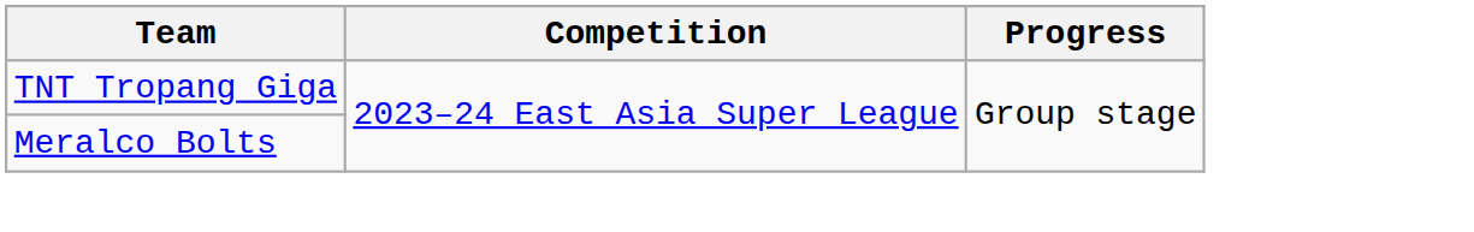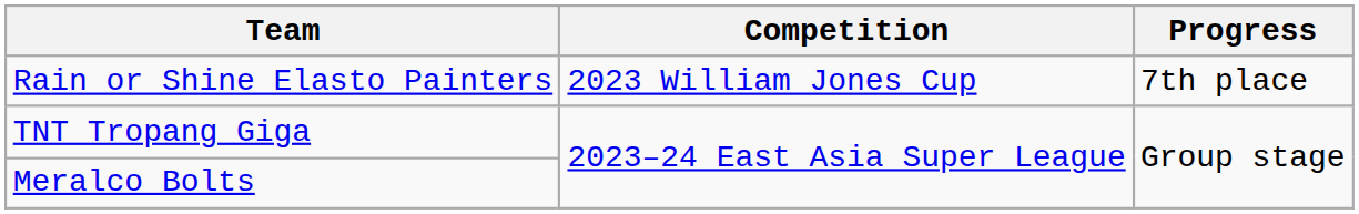+ row: Rain or Shine Elasto Painters | 2023 William Jones Cup | 7th place
